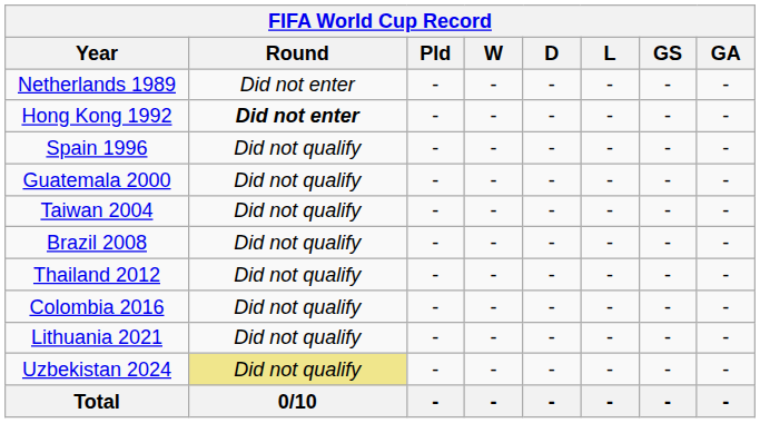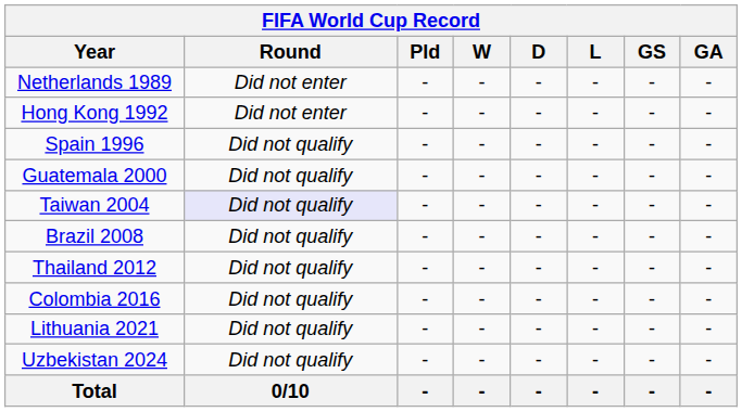Hong Kong 1992 | Round: bold -> normal
Taiwan 2004 | Round: no background -> lavender background
Uzbekistan 2024 | Round: khaki background -> no background
